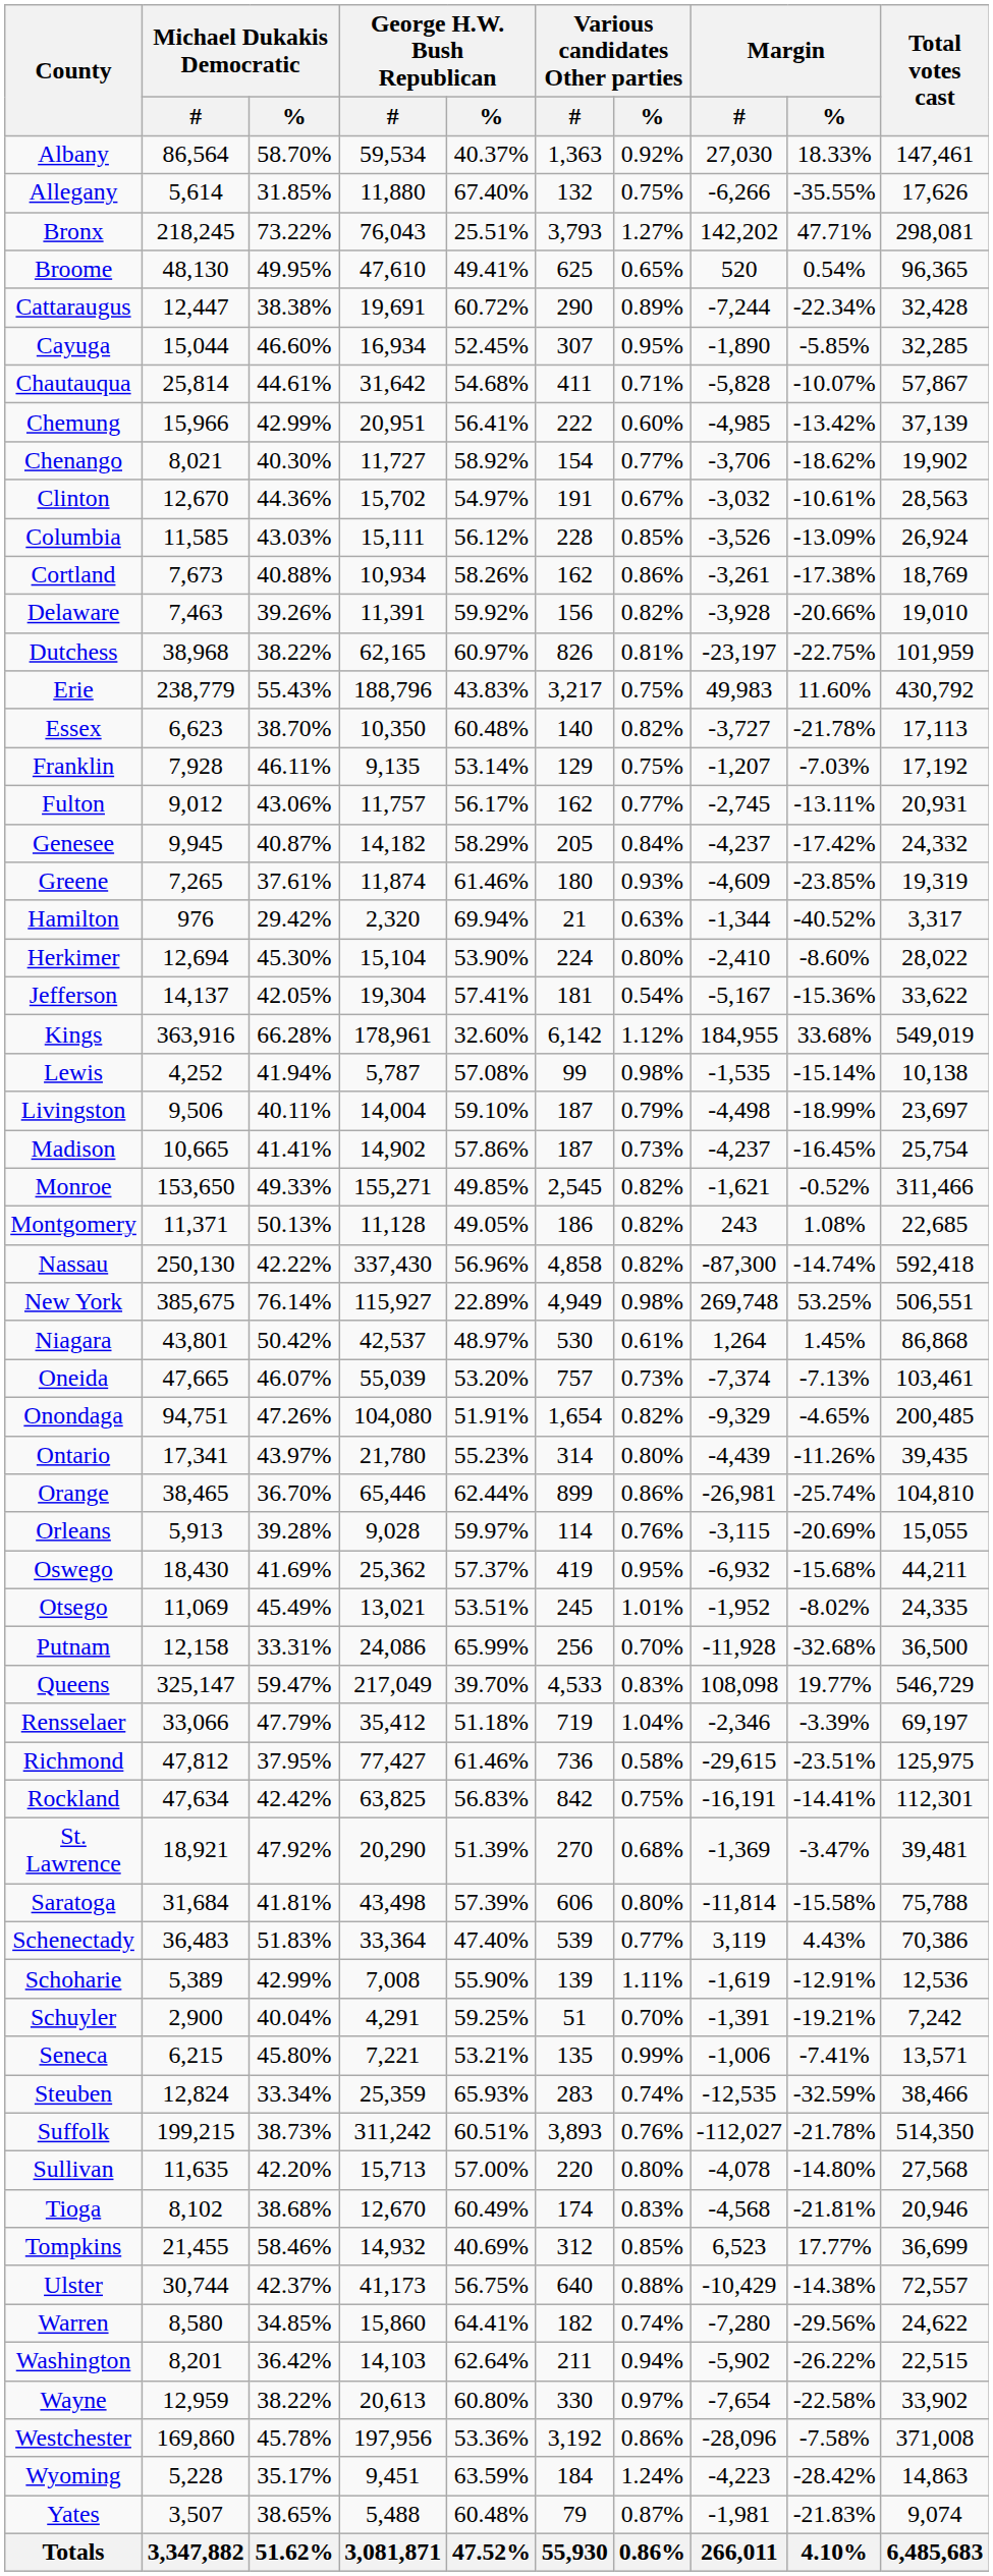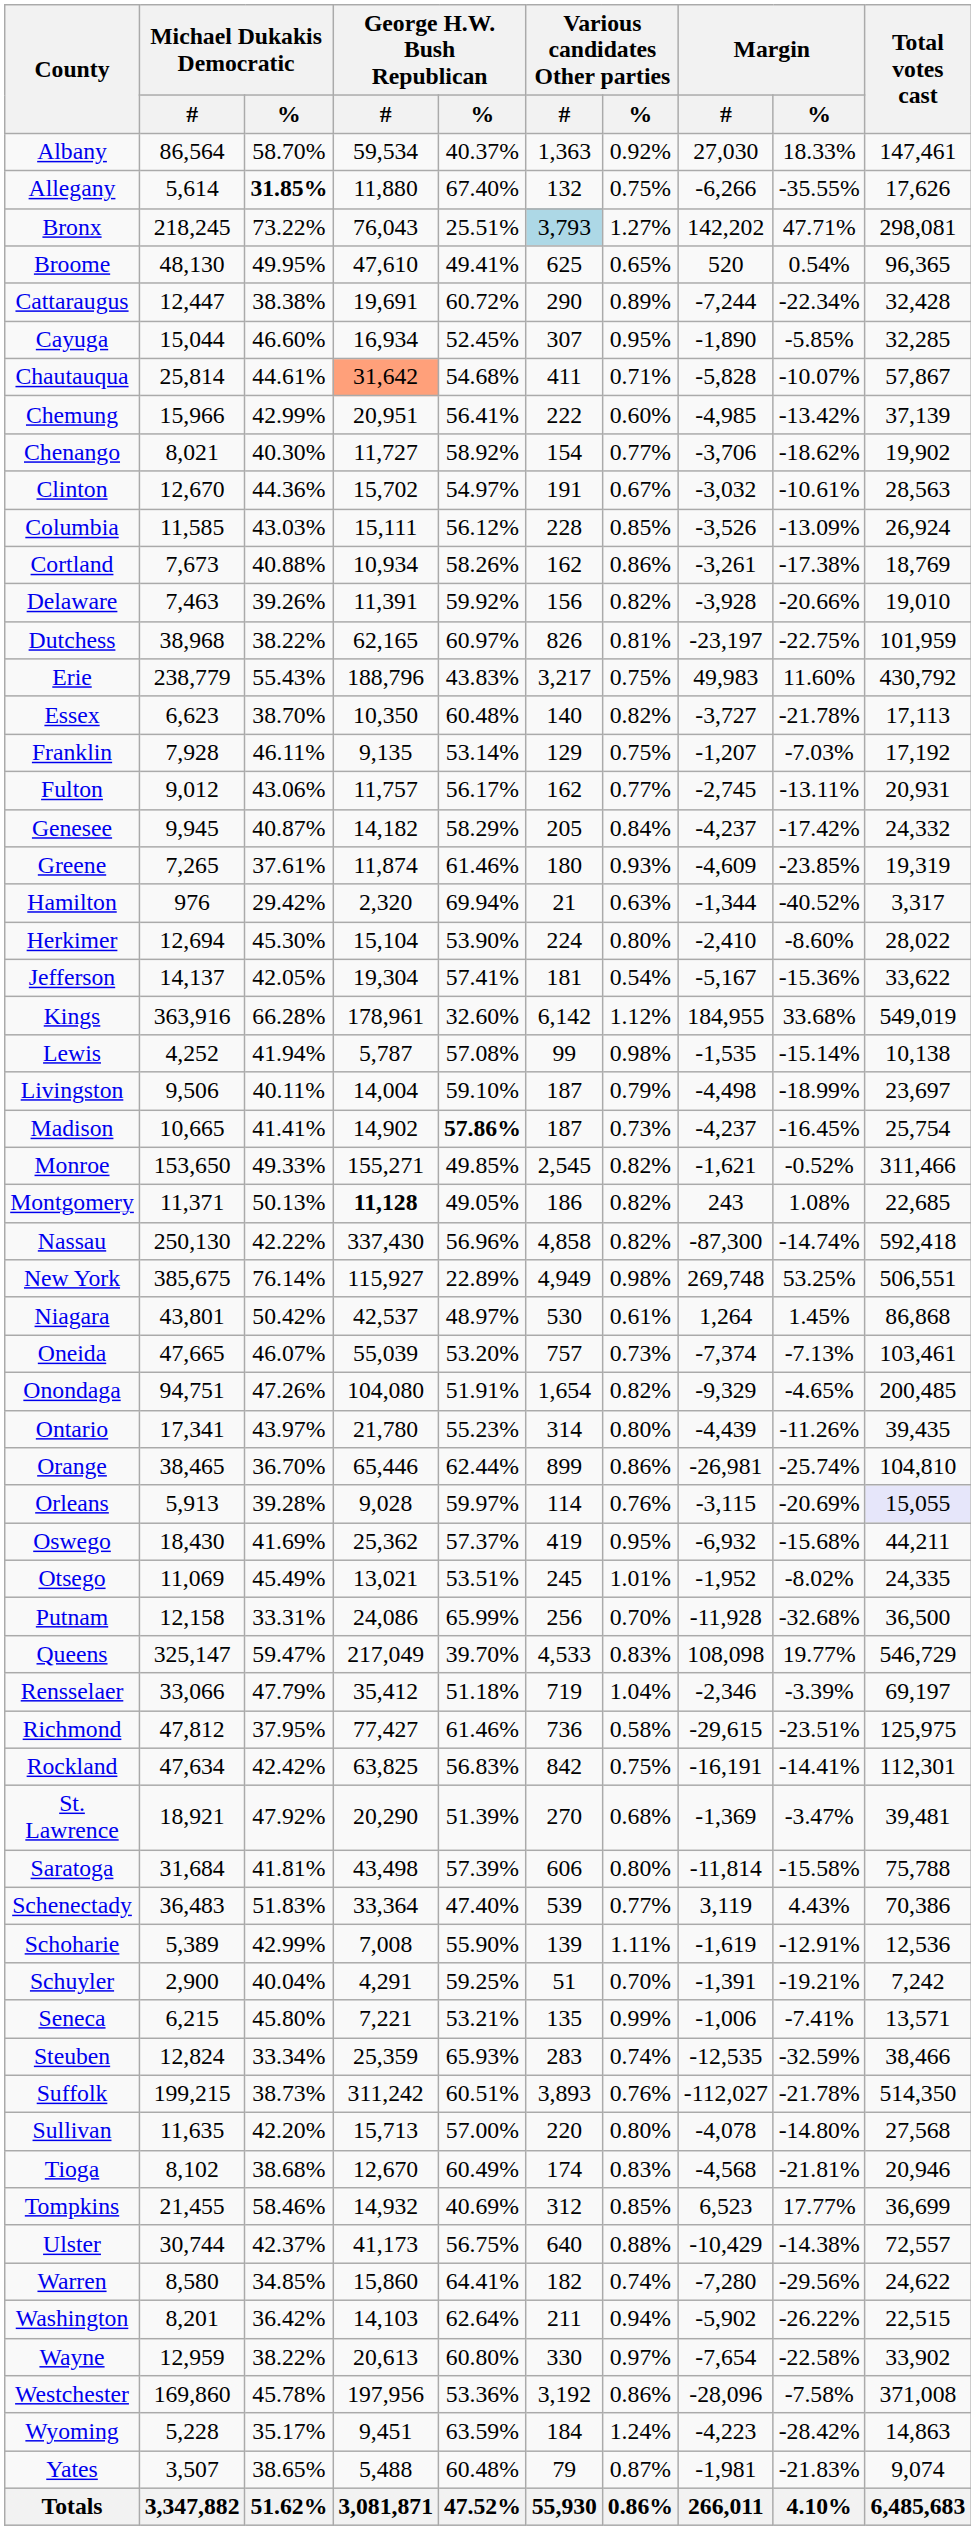Allegany | Michael Dukakis Democratic / %: normal -> bold
Bronx | Various candidates Other parties / #: no background -> lightblue background
Chautauqua | George H.W. Bush Republican / #: no background -> lightsalmon background
Madison | George H.W. Bush Republican / %: normal -> bold
Montgomery | George H.W. Bush Republican / #: normal -> bold
Orleans | Total votes cast: no background -> lavender background
